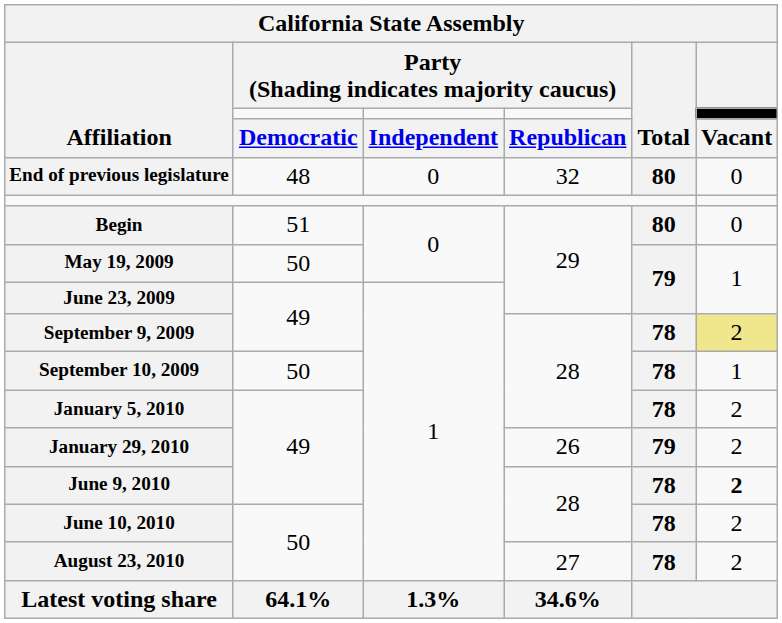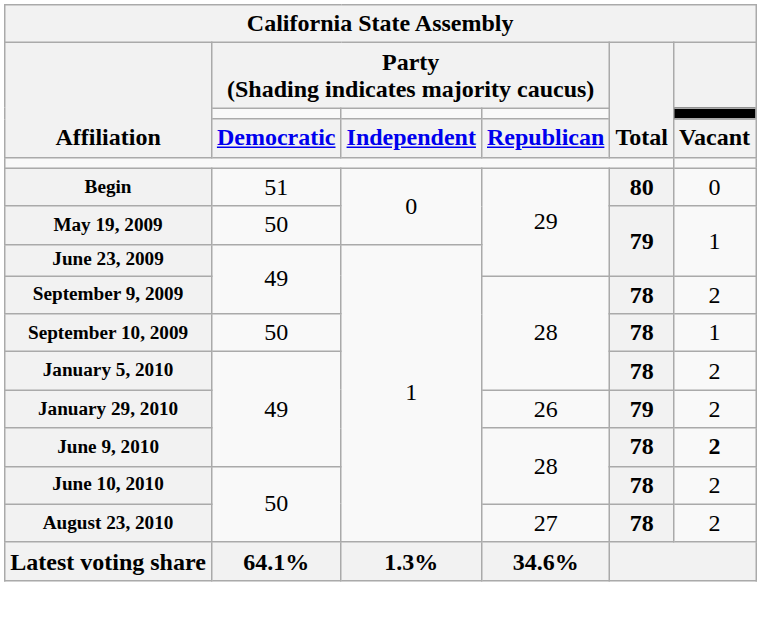- row: End of previous legislature | 48 | 0 | 32 | 80 | 0
September 9, 2009 | column 6: khaki background -> no background
